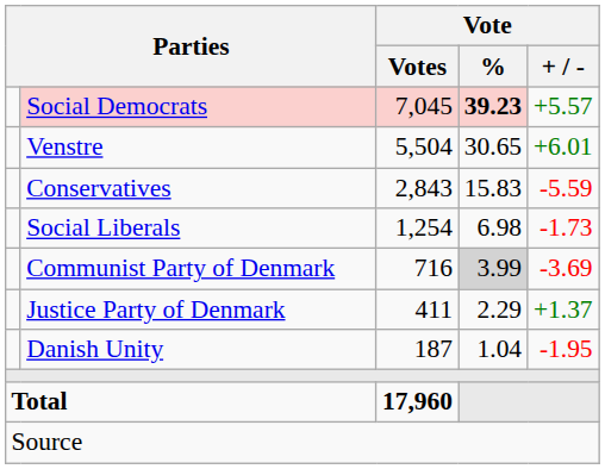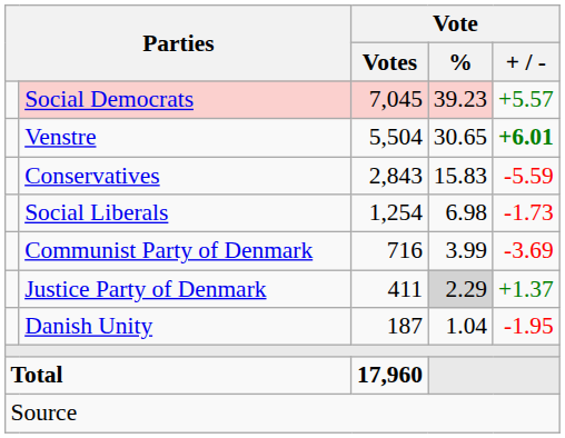Social Democrats | Vote / %: bold -> normal
Venstre | Vote / + / -: normal -> bold
Communist Party of Denmark | Vote / %: lightgrey background -> no background
Justice Party of Denmark | Vote / %: no background -> lightgrey background
